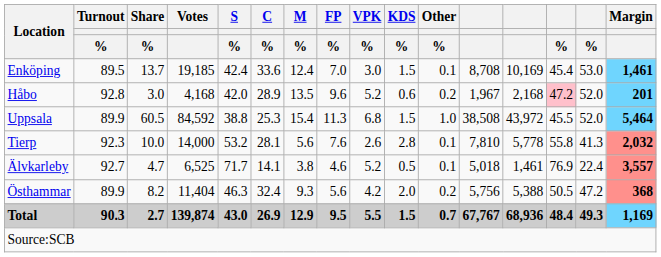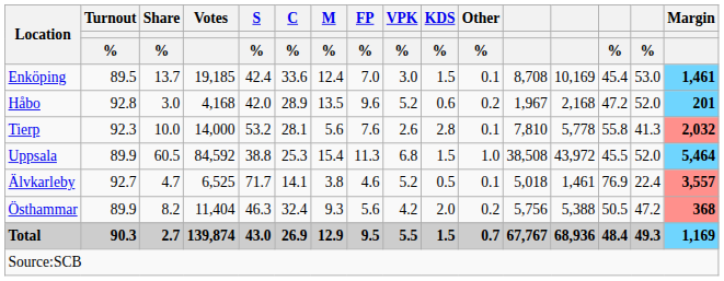Håbo | column 14: pink background -> no background
rows swapped: Tierp <-> Uppsala
